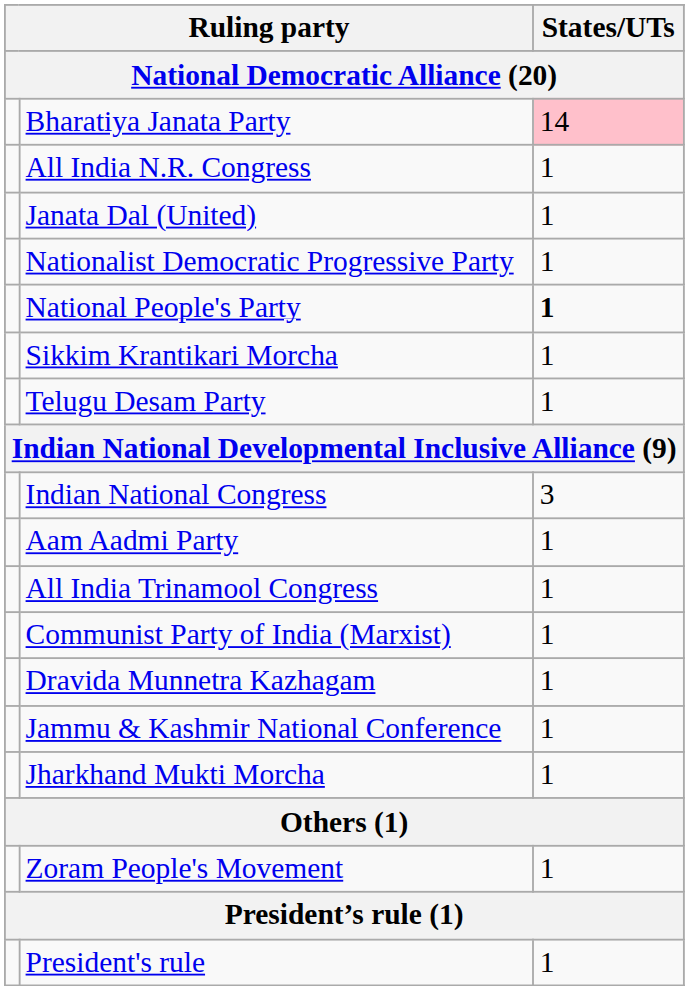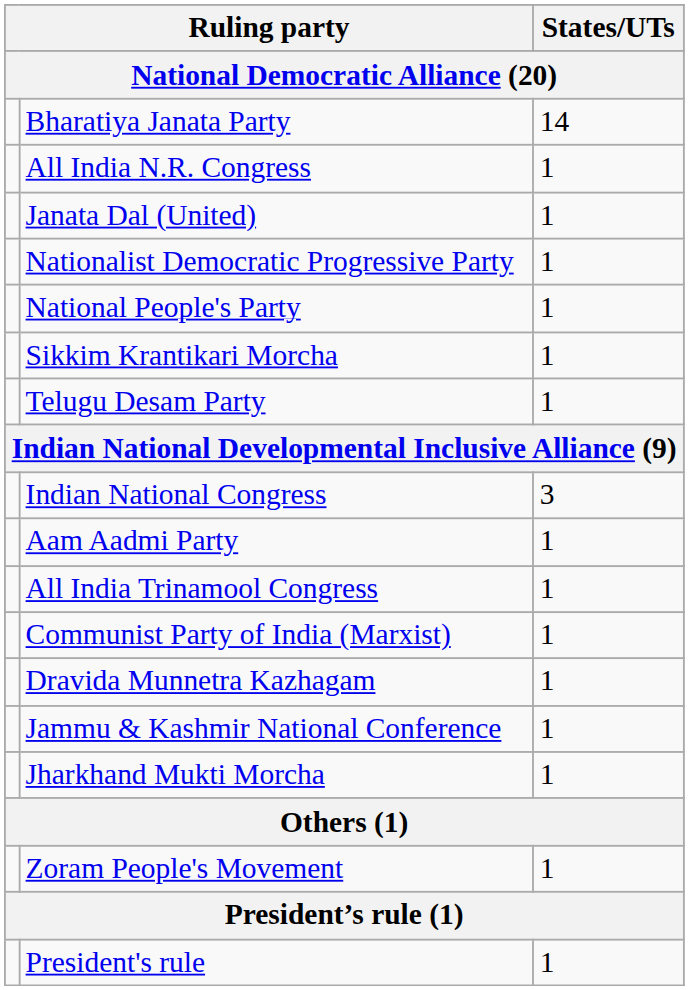Bharatiya Janata Party | States/UTs: pink background -> no background
National People's Party | States/UTs: bold -> normal
